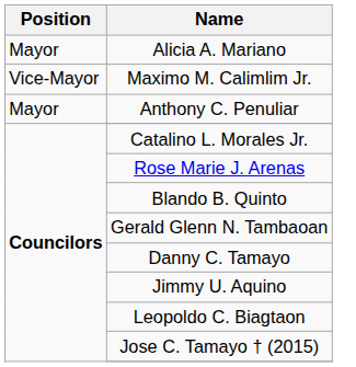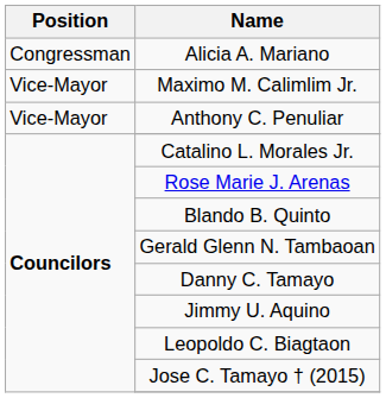row 2 | Position: Mayor -> Congressman
row 4 | Position: Mayor -> Vice-Mayor
